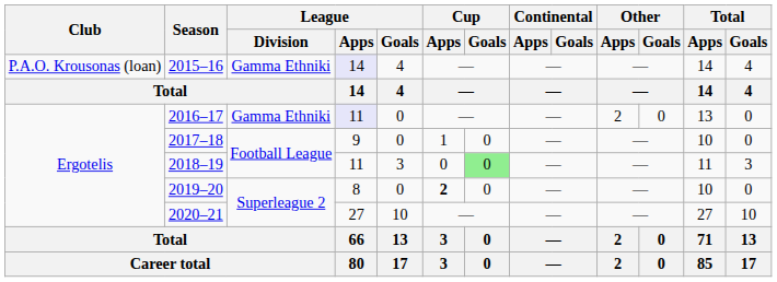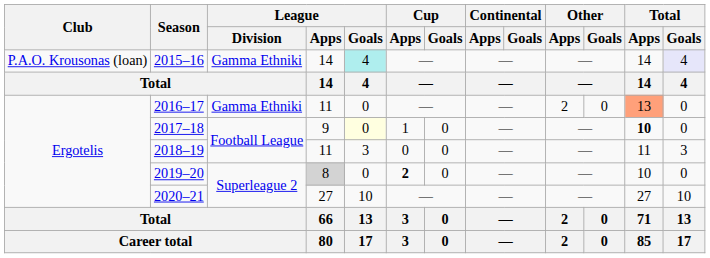2015–16 | League / Apps: lavender background -> no background
2015–16 | League / Goals: no background -> paleturquoise background
2015–16 | Total / Goals: no background -> lavender background
2016–17 | League / Apps: lavender background -> no background
2016–17 | Total / Apps: no background -> lightsalmon background
2017–18 | League / Goals: no background -> lightyellow background
2017–18 | Total / Apps: normal -> bold
2018–19 | Cup / Goals: lightgreen background -> no background
2019–20 | League / Apps: no background -> lightgrey background
